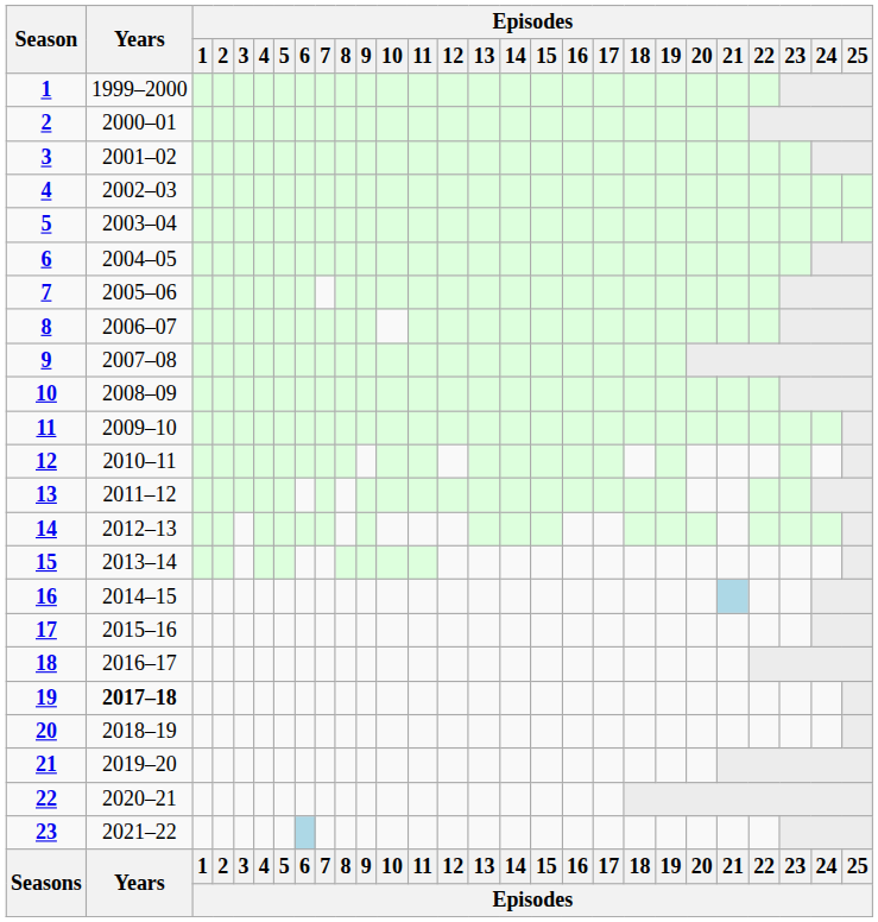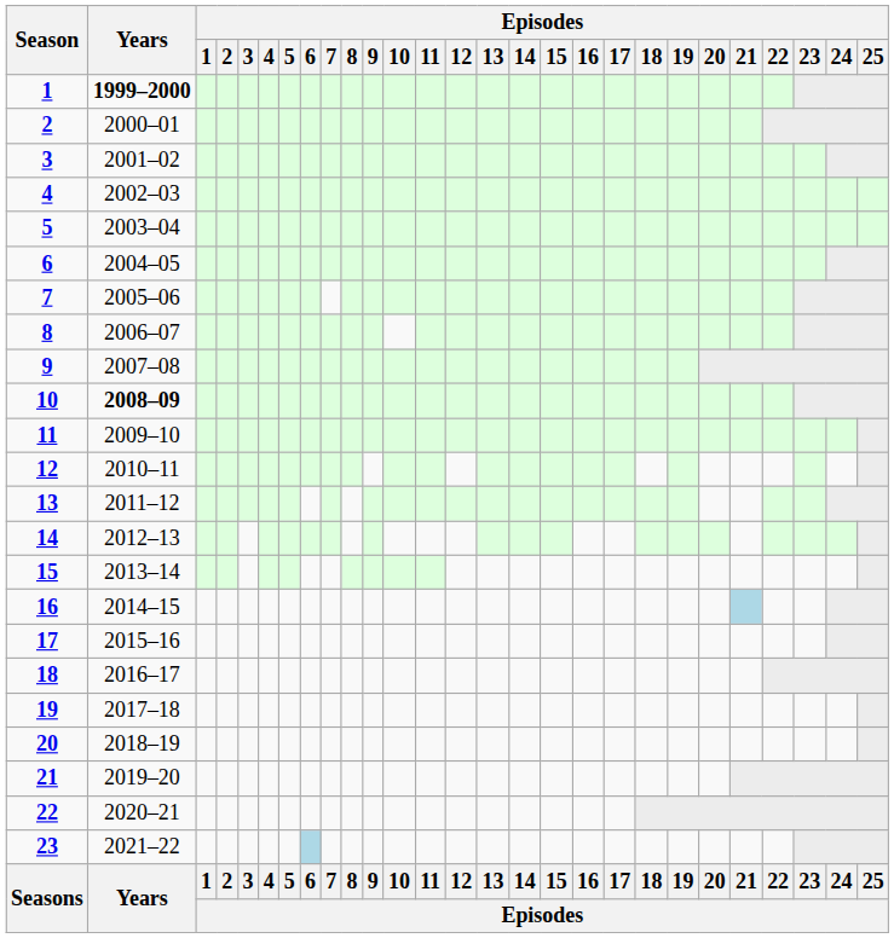row 3 | Years: normal -> bold
row 12 | Years: normal -> bold
row 21 | Years: bold -> normal
